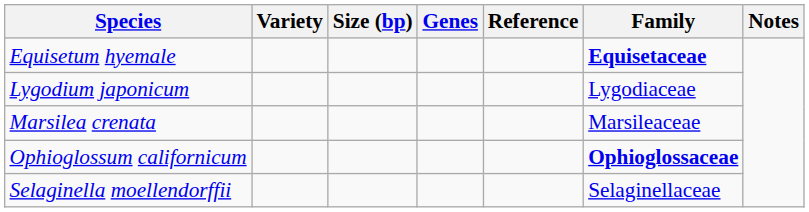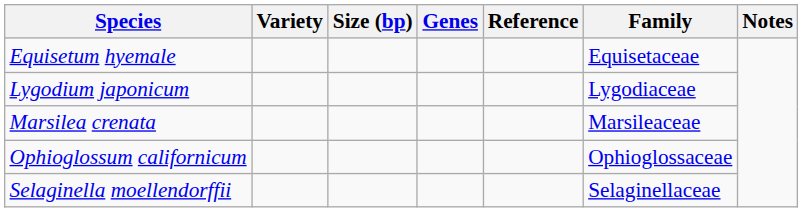Equisetum hyemale | Family: bold -> normal
Ophioglossum californicum | Family: bold -> normal
